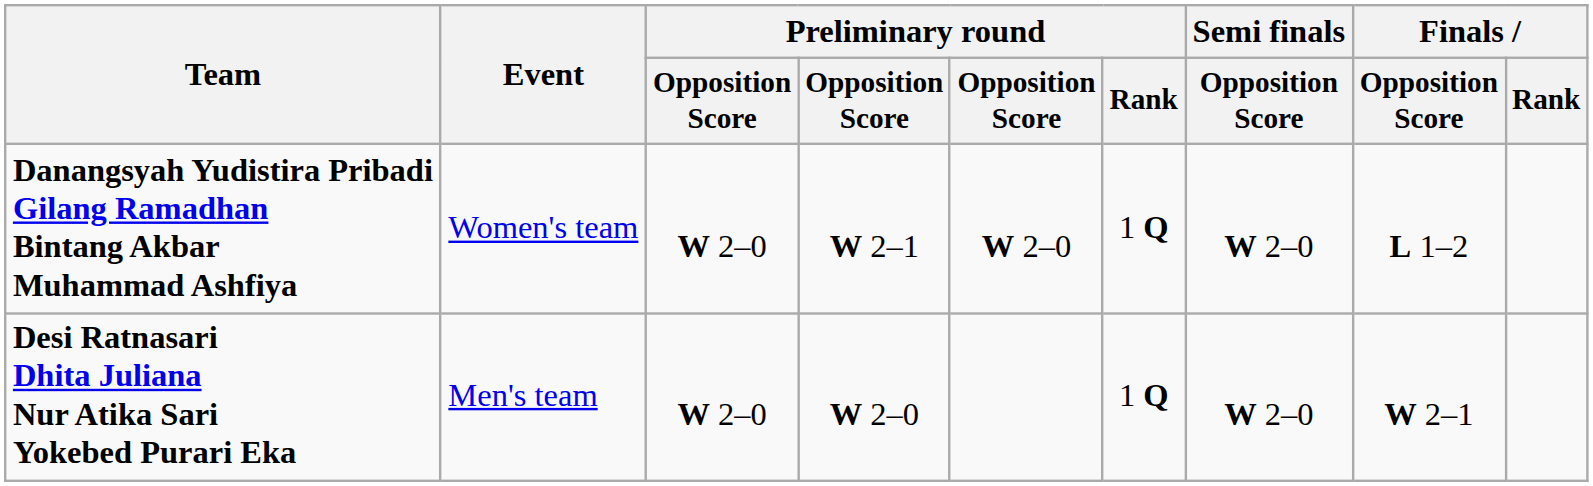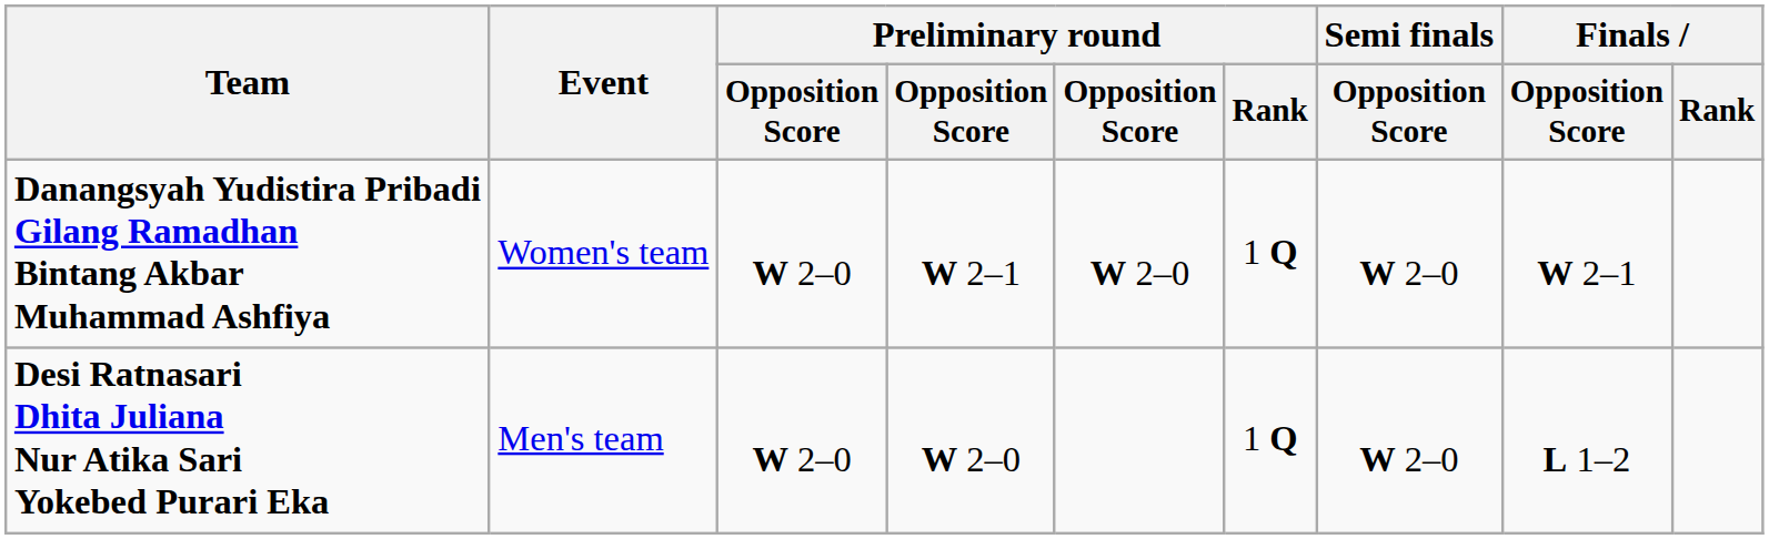row 3 | Finals / Opposition Score: L 1–2 -> W 2–1
row 4 | Finals / Opposition Score: W 2–1 -> L 1–2
